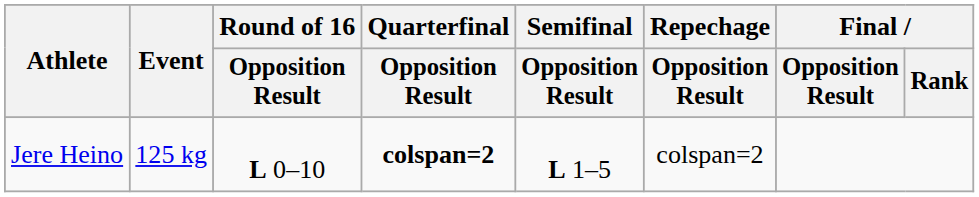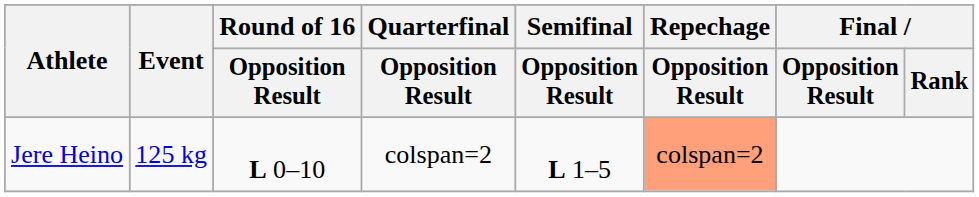Jere Heino | Quarterfinal / Opposition Result: bold -> normal
Jere Heino | Repechage / Opposition Result: no background -> lightsalmon background
